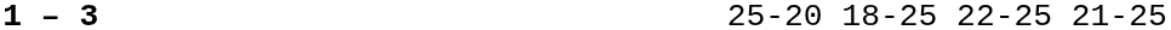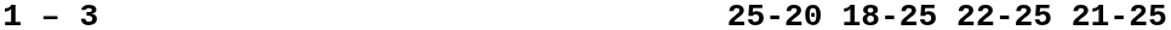row 1 | column 2: normal -> bold
